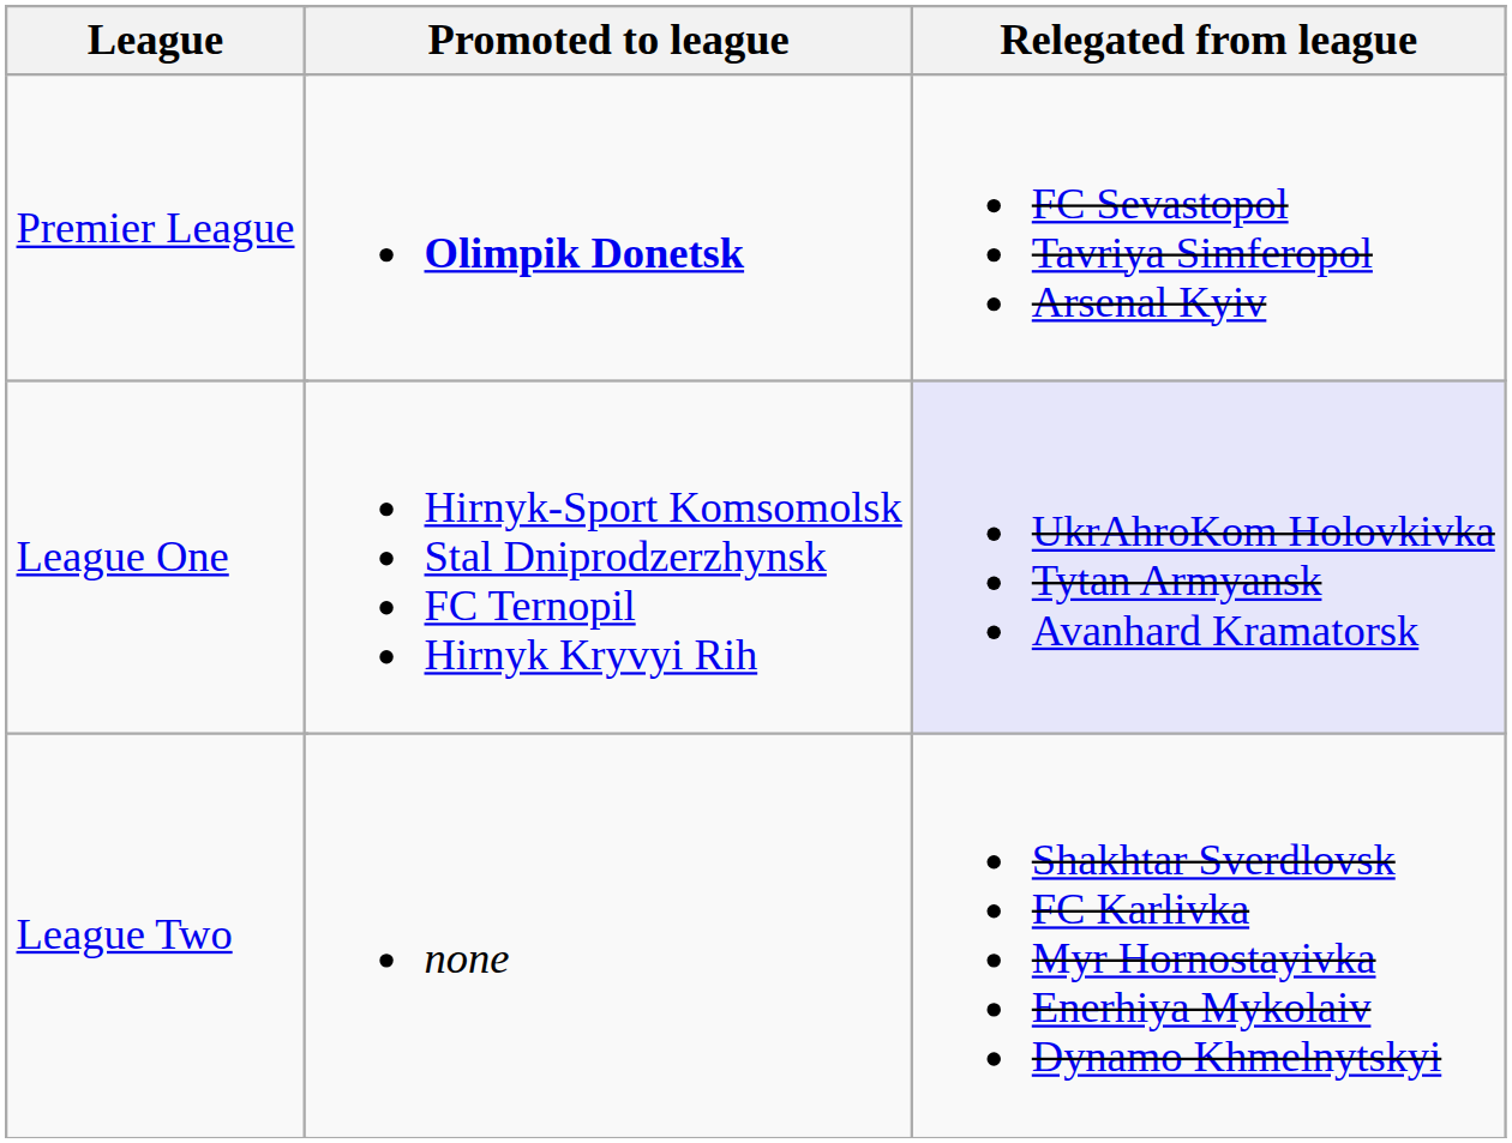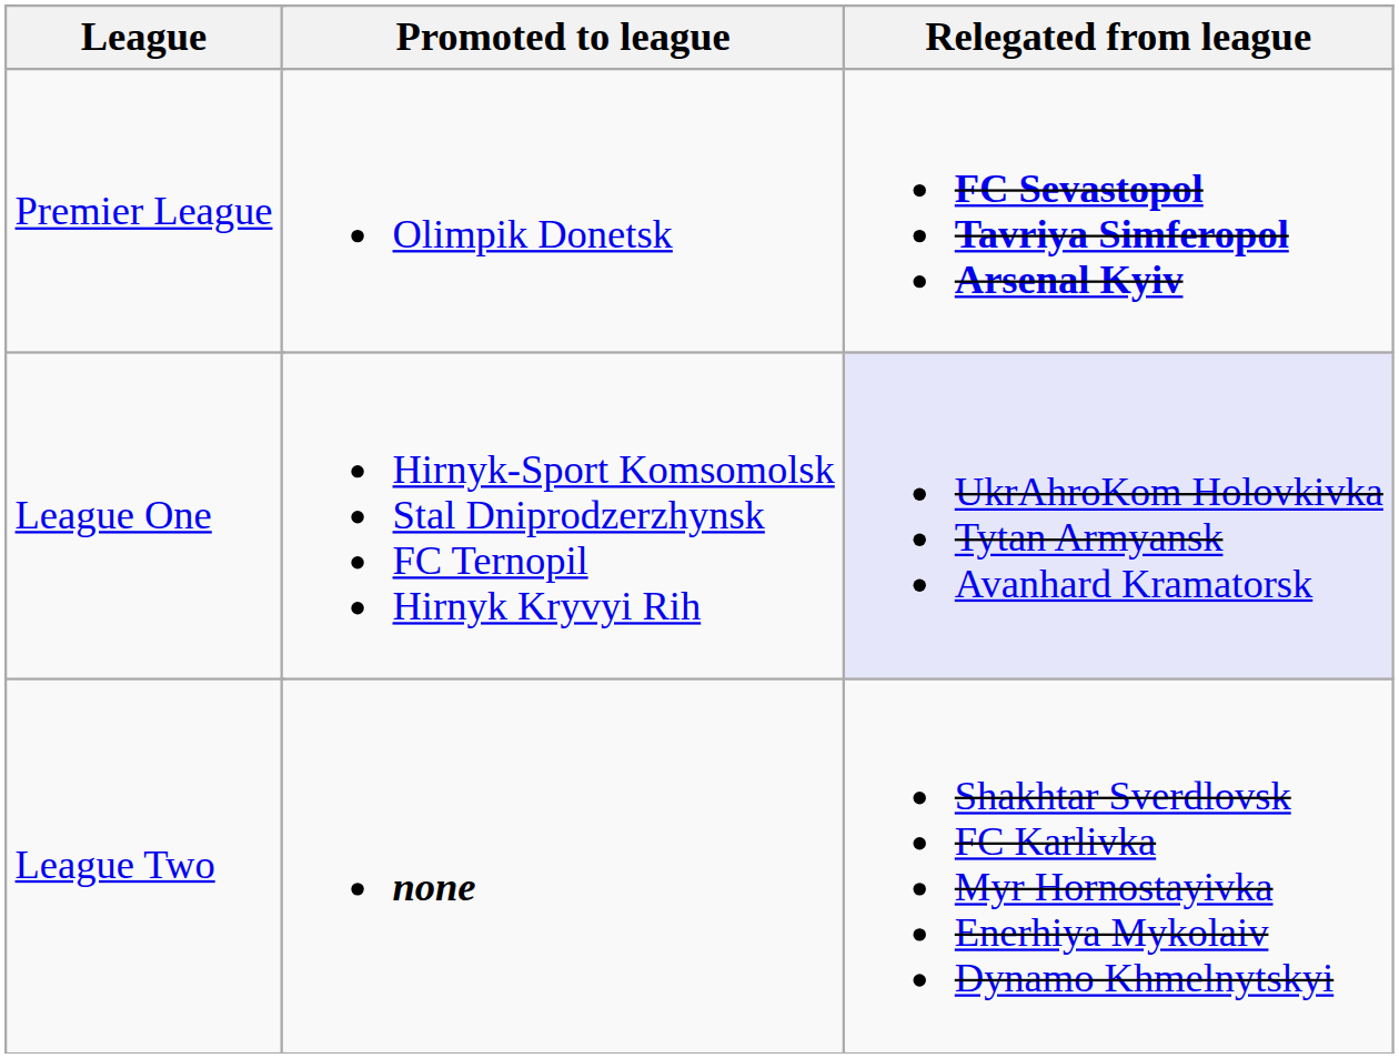Premier League | Promoted to league: bold -> normal
Premier League | Relegated from league: normal -> bold
League Two | Promoted to league: normal -> bold
